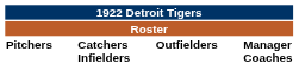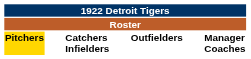Pitchers | column 1: no background -> gold background
